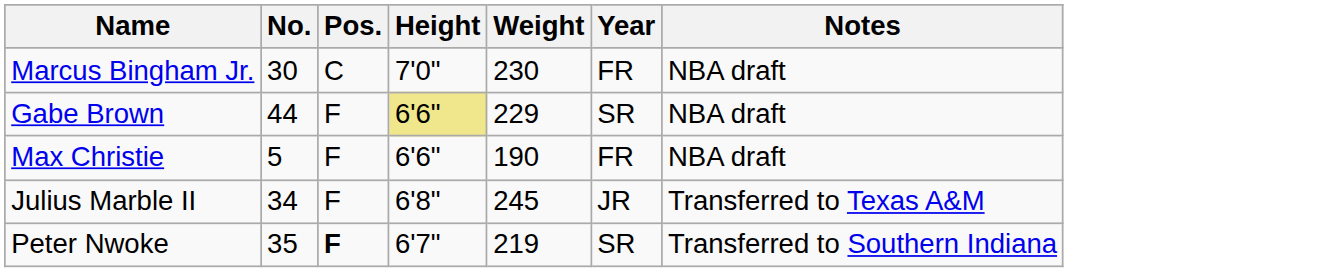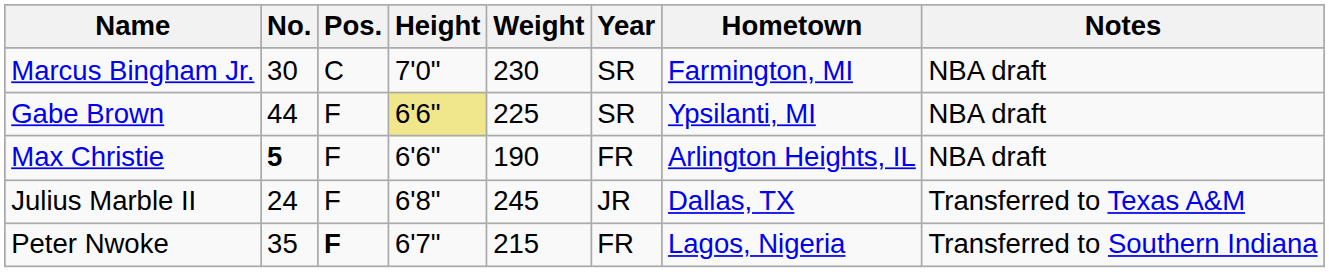+ column: Hometown | Farmington, MI | Ypsilanti, MI | Arlington Heights, IL | Dallas, TX | Lagos, Nigeria
Marcus Bingham Jr. | Year: FR -> SR
Gabe Brown | Weight: 229 -> 225
Max Christie | No.: normal -> bold
Julius Marble II | No.: 34 -> 24
Peter Nwoke | Weight: 219 -> 215
Peter Nwoke | Year: SR -> FR
